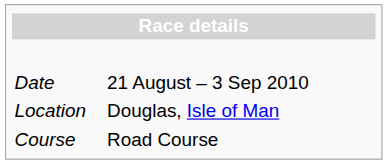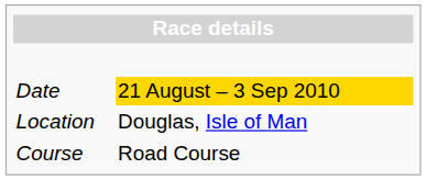Date | column 2: no background -> gold background
